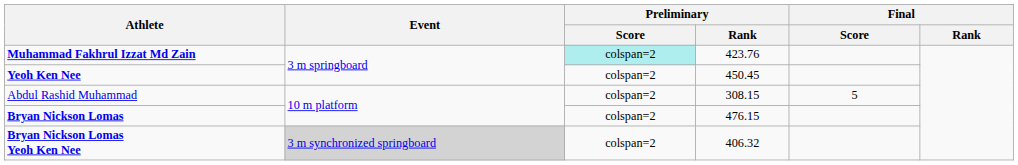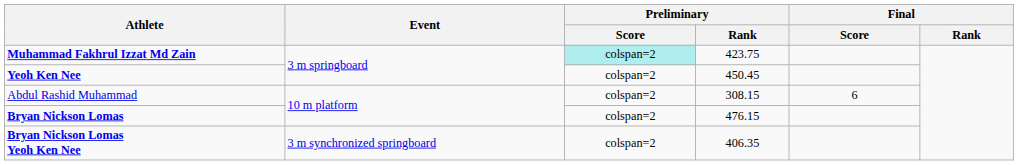Muhammad Fakhrul Izzat Md Zain | Preliminary / Rank: 423.76 -> 423.75
Abdul Rashid Muhammad | Final / Score: 5 -> 6
Bryan Nickson Lomas Yeoh Ken Nee | Event: lightgrey background -> no background
Bryan Nickson Lomas Yeoh Ken Nee | Preliminary / Rank: 406.32 -> 406.35
